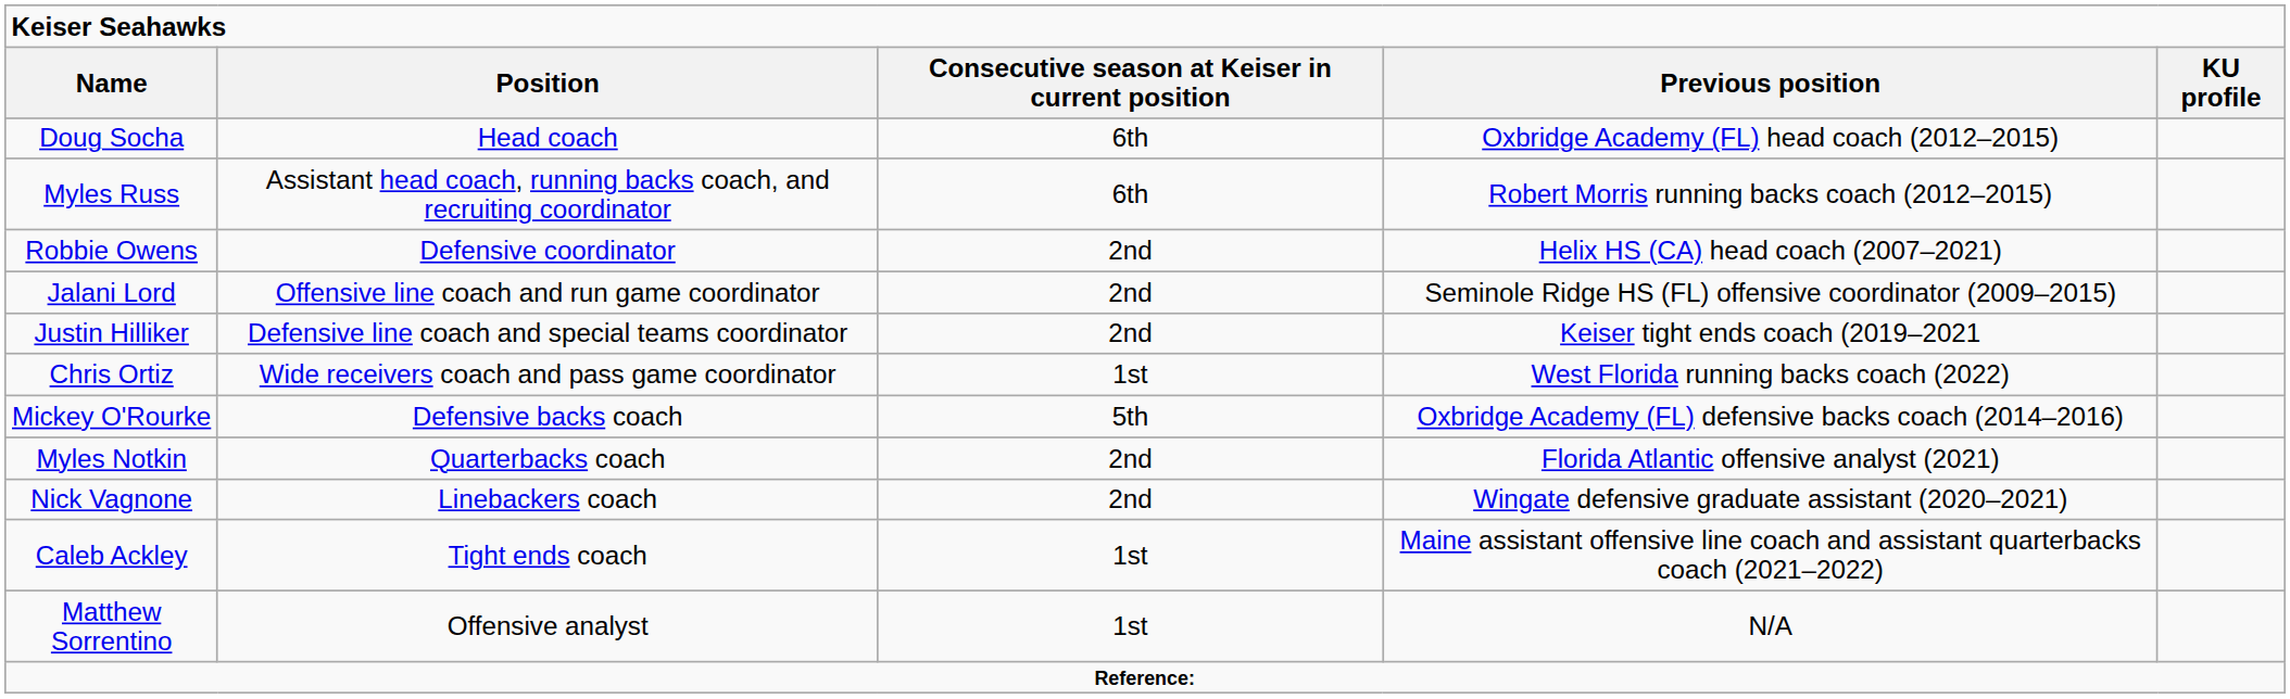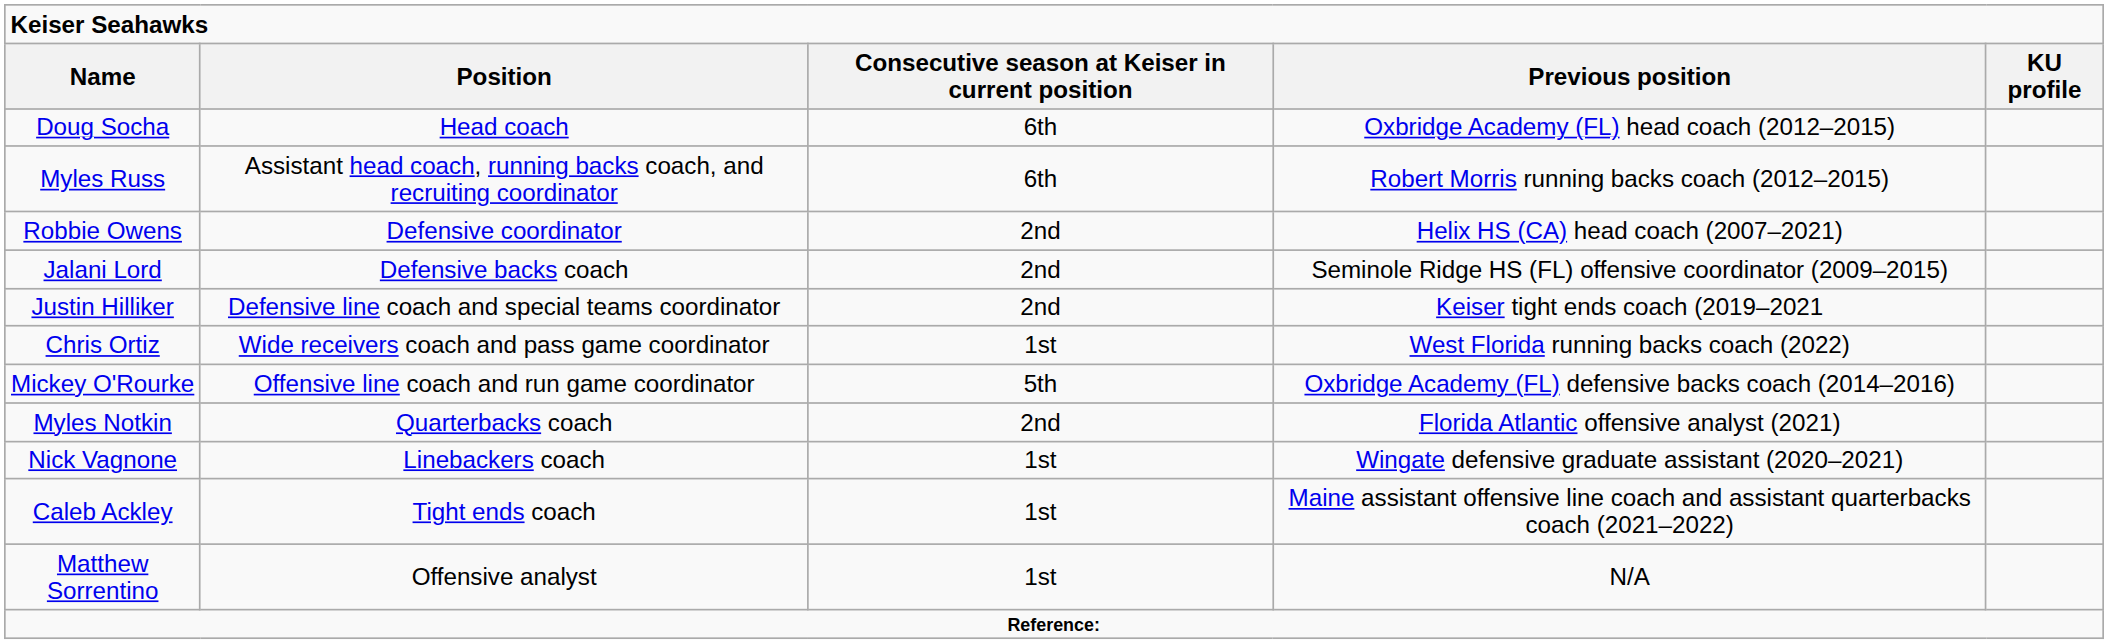Jalani Lord | Position: Offensive line coach and run game coordinator -> Defensive backs coach
Mickey O'Rourke | Position: Defensive backs coach -> Offensive line coach and run game coordinator
Nick Vagnone | Consecutive season at Keiser in current position: 2nd -> 1st
